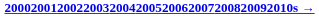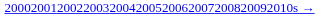row 1 | column 1: bold -> normal
